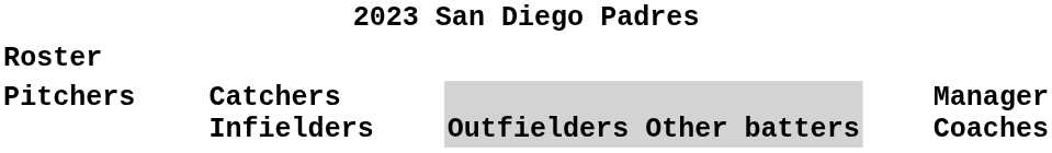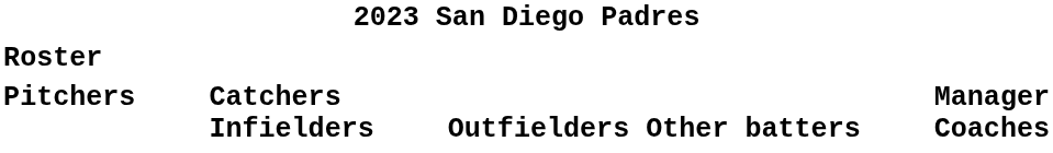Pitchers | column 3: lightgrey background -> no background
